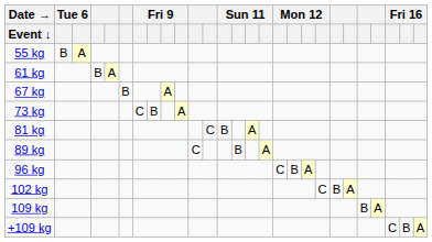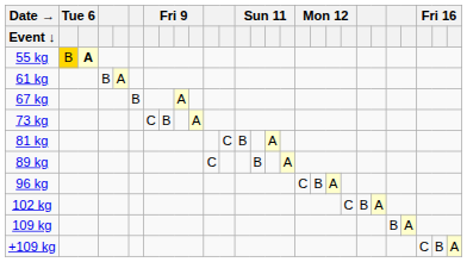55 kg | column 2: no background -> gold background
55 kg | column 3: normal -> bold
